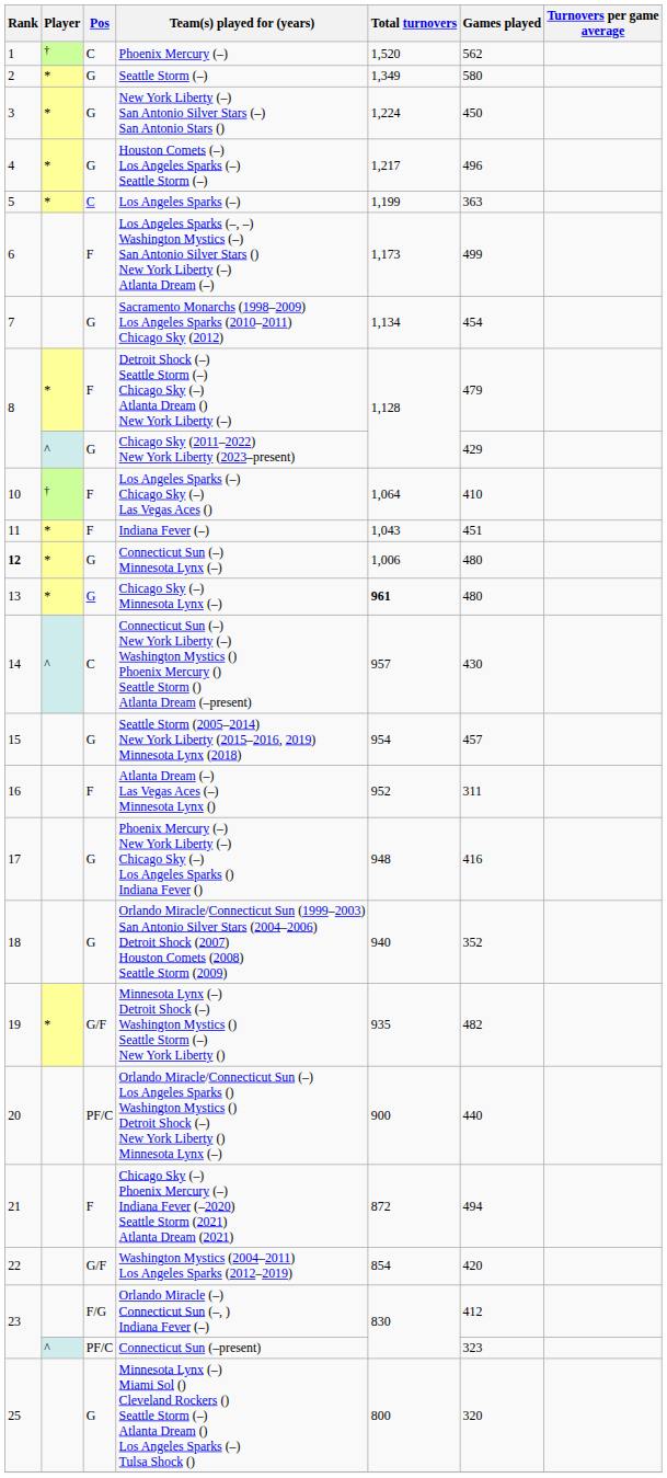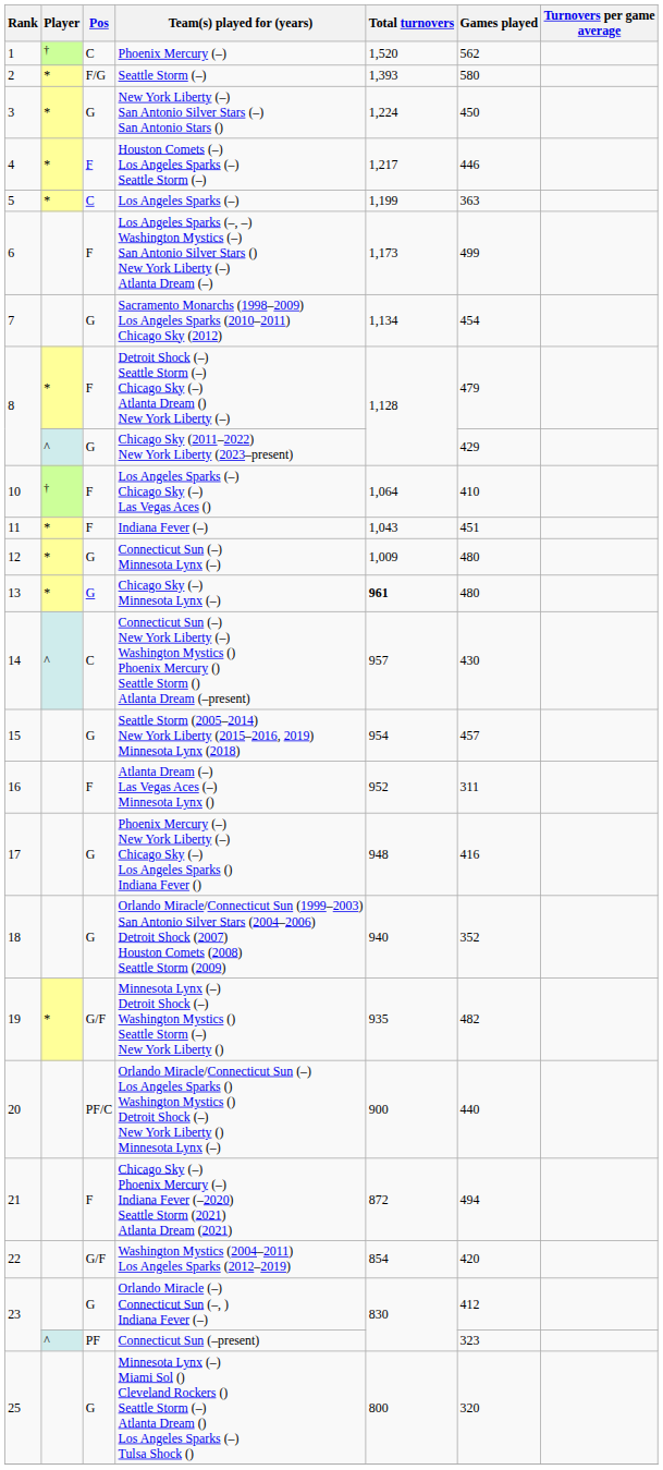Seattle Storm (–) | Pos: G -> F/G
Seattle Storm (–) | Total turnovers: 1,349 -> 1,393
Houston Comets (–) Los Angeles Sparks (–) Seattle Storm (–) | Pos: G -> F
Houston Comets (–) Los Angeles Sparks (–) Seattle Storm (–) | Games played: 496 -> 446
Connecticut Sun (–) Minnesota Lynx (–) | Rank: bold -> normal
Connecticut Sun (–) Minnesota Lynx (–) | Total turnovers: 1,006 -> 1,009
Orlando Miracle (–) Connecticut Sun (–, ) Indiana Fever (–) | Pos: F/G -> G
Connecticut Sun (–present) | Pos: PF/C -> PF
